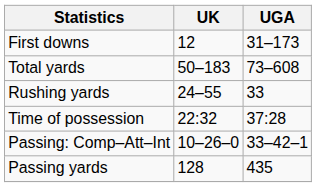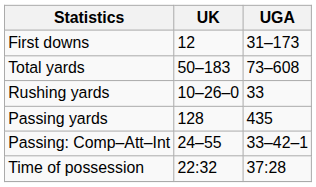Rushing yards | UK: 24–55 -> 10–26–0
rows swapped: Passing yards <-> Time of possession
Passing: Comp–Att–Int | UK: 10–26–0 -> 24–55
